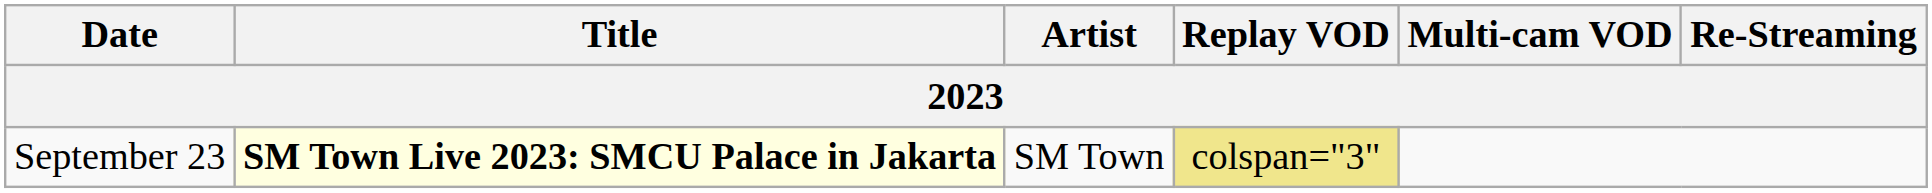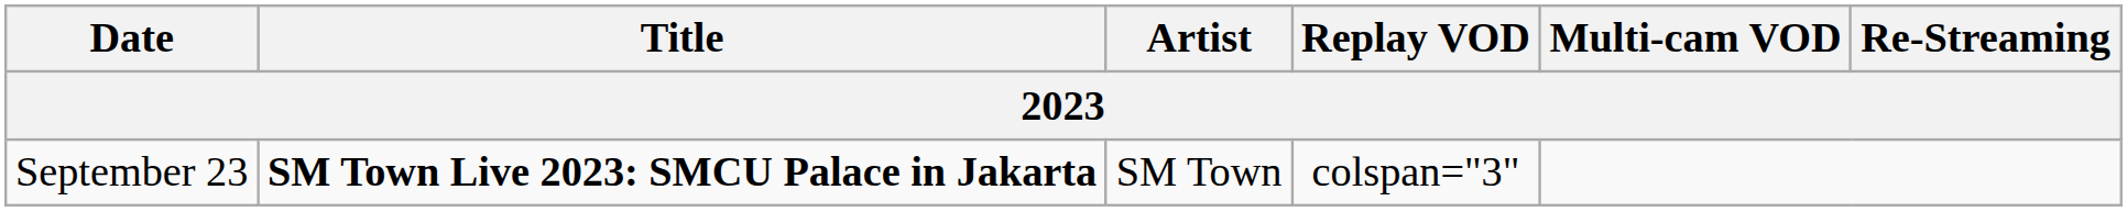September 23 | Title: lightyellow background -> no background
September 23 | Replay VOD: khaki background -> no background
